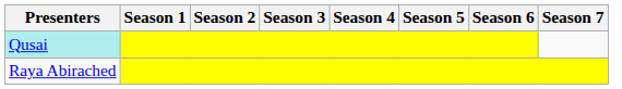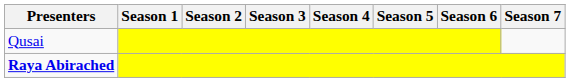Qusai | Presenters: paleturquoise background -> no background
Raya Abirached | Presenters: normal -> bold
